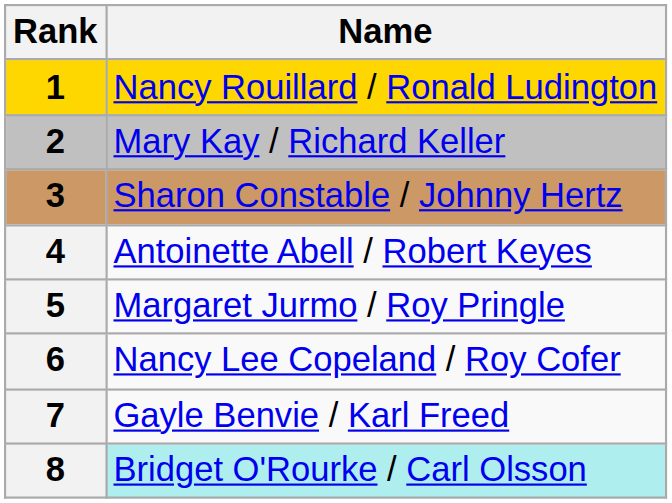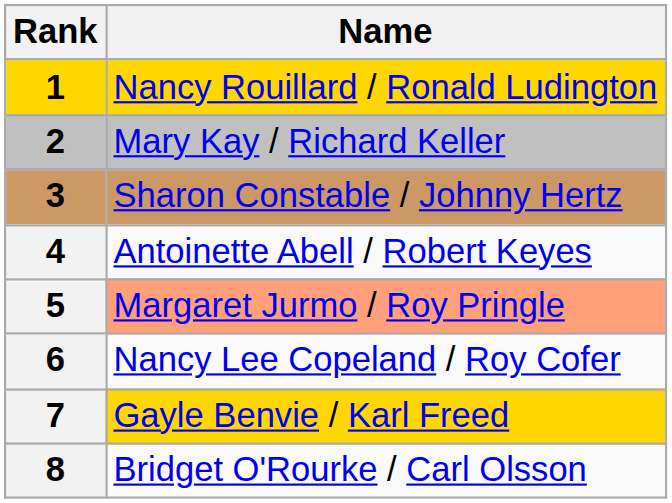Margaret Jurmo / Roy Pringle | Name: no background -> lightsalmon background
Gayle Benvie / Karl Freed | Name: no background -> gold background
Bridget O'Rourke / Carl Olsson | Name: paleturquoise background -> no background
